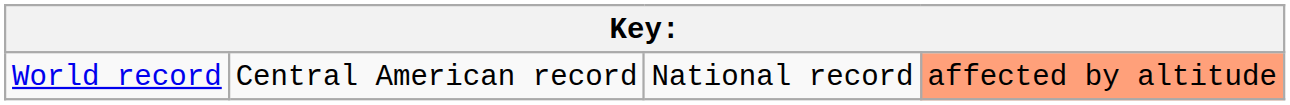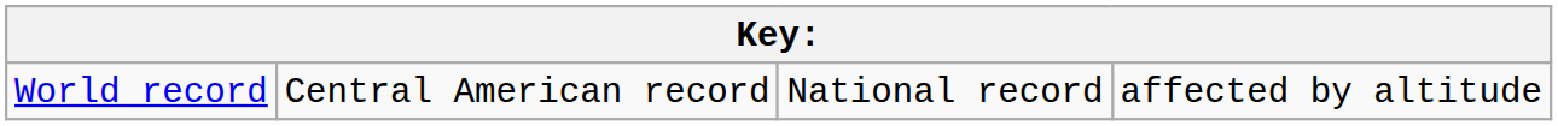World record | column 4: lightsalmon background -> no background
